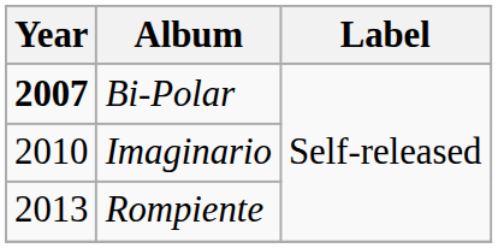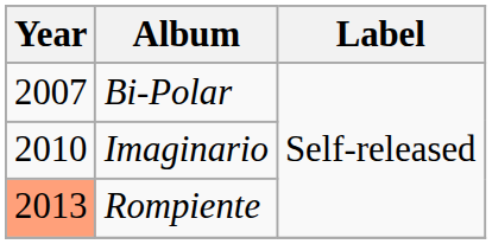Bi-Polar | Year: bold -> normal
Rompiente | Year: no background -> lightsalmon background
